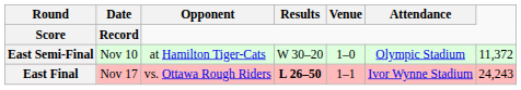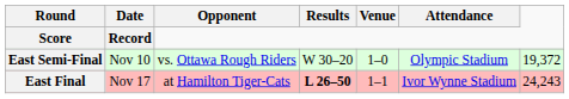East Semi-Final | Opponent: at Hamilton Tiger-Cats -> vs. Ottawa Rough Riders
East Semi-Final | column 7: 11,372 -> 19,372
East Final | Opponent: vs. Ottawa Rough Riders -> at Hamilton Tiger-Cats
